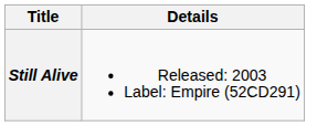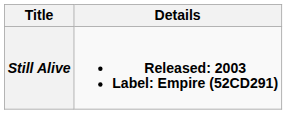Still Alive | Details: normal -> bold
